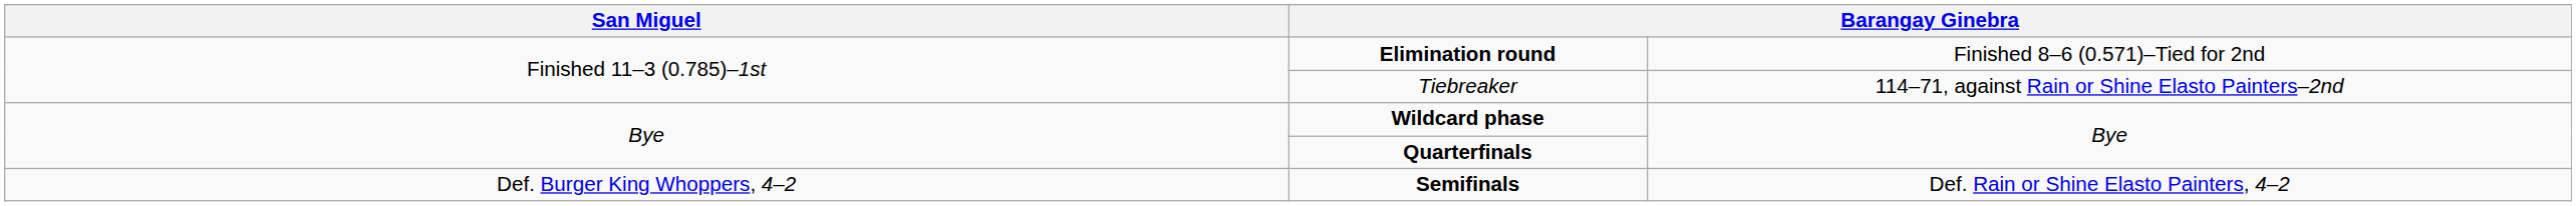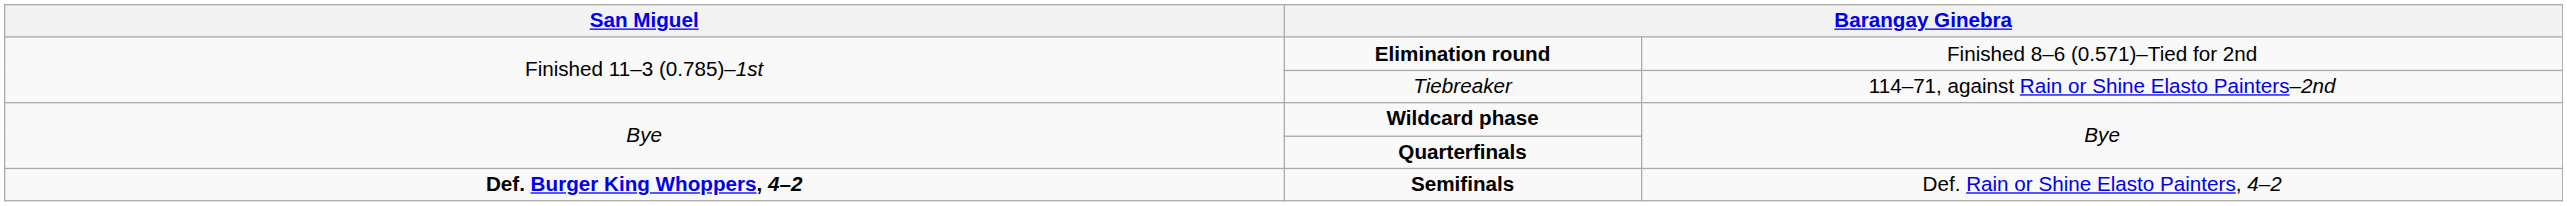Semifinals | column 1: normal -> bold
